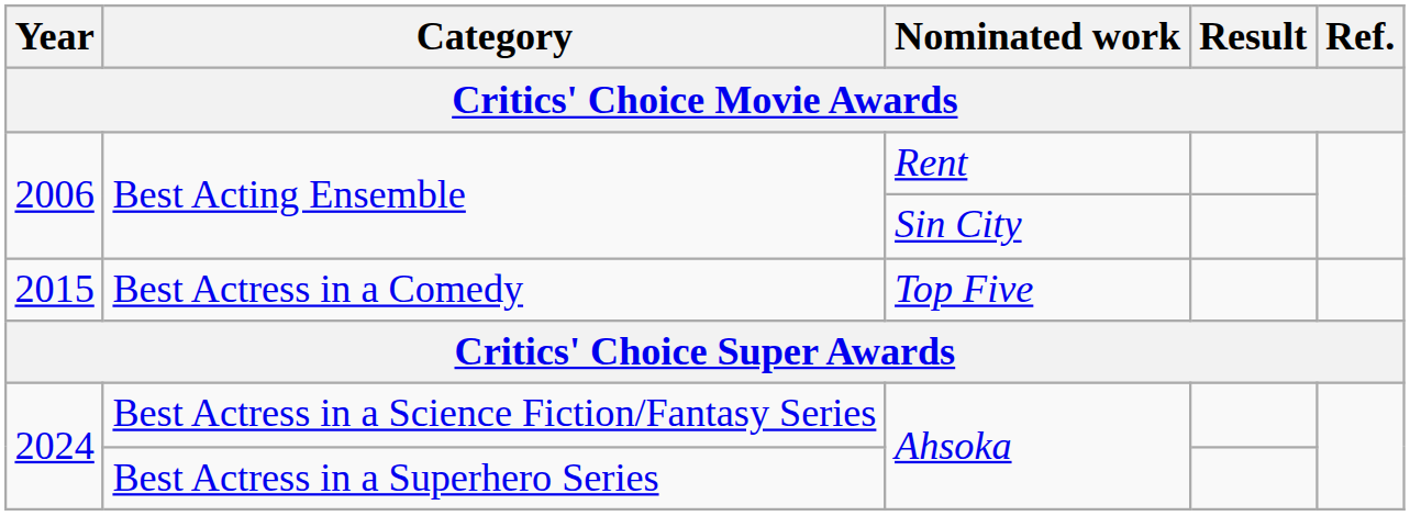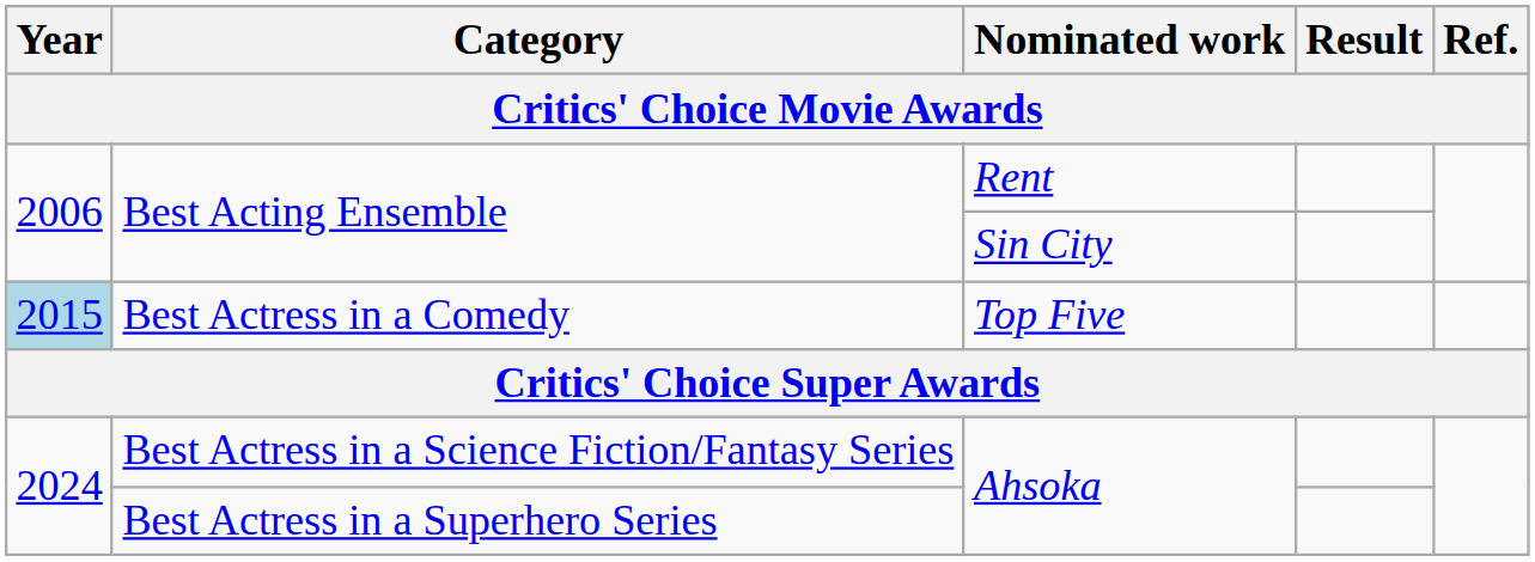Best Actress in a Comedy | Year: no background -> lightblue background
